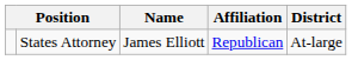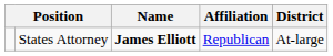States Attorney | Name: normal -> bold
